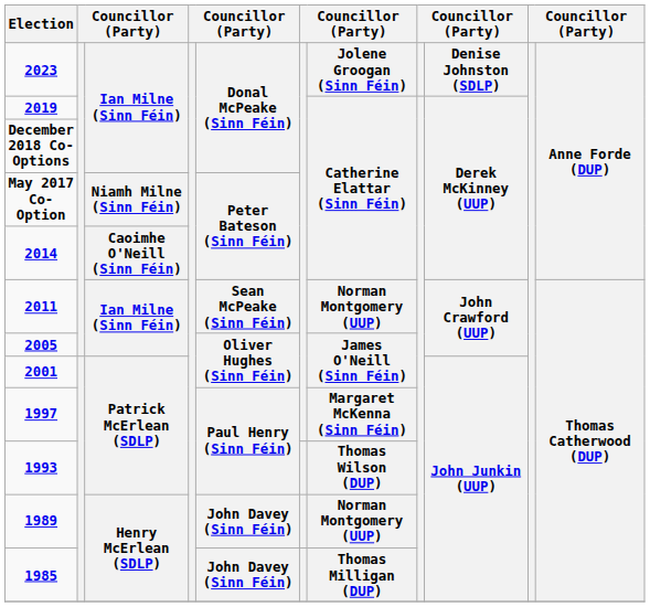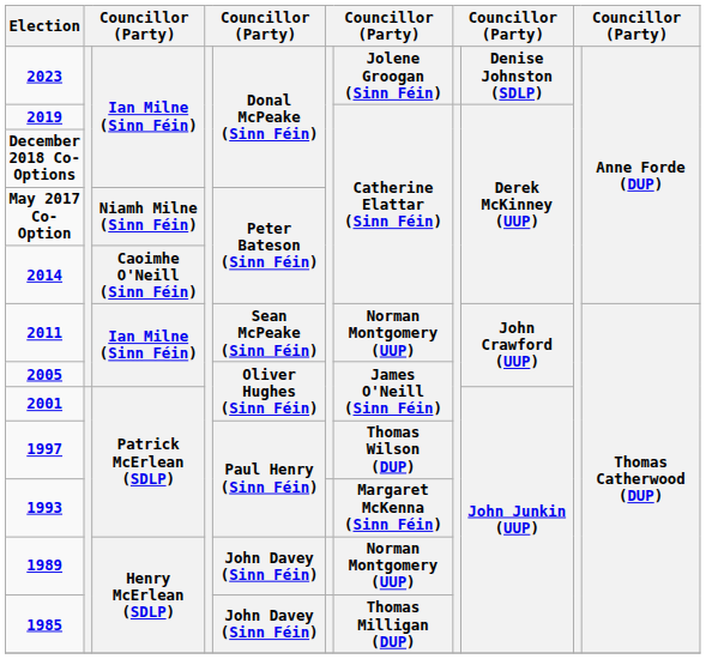1997 | column 7: Margaret McKenna (Sinn Féin) -> Thomas Wilson (DUP)
1993 | column 7: Thomas Wilson (DUP) -> Margaret McKenna (Sinn Féin)
